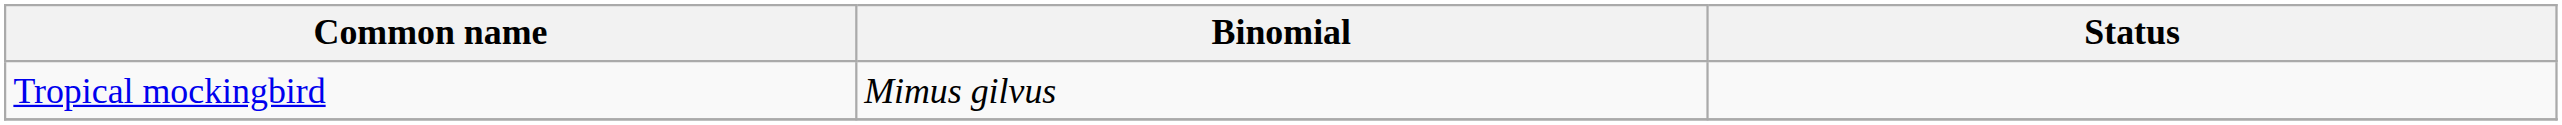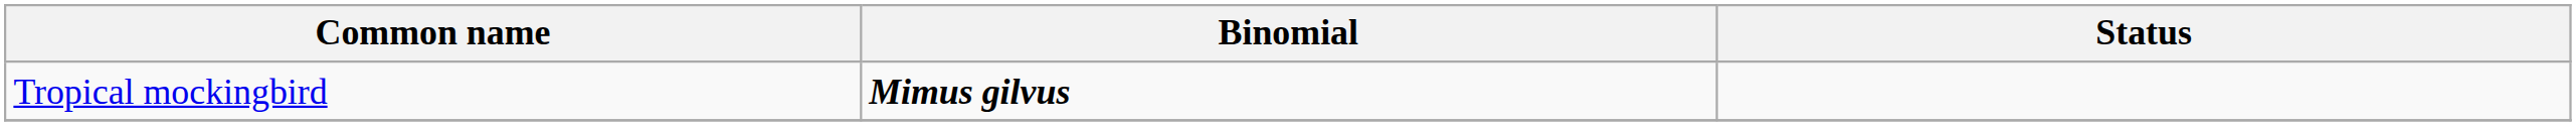Tropical mockingbird | Binomial: normal -> bold
